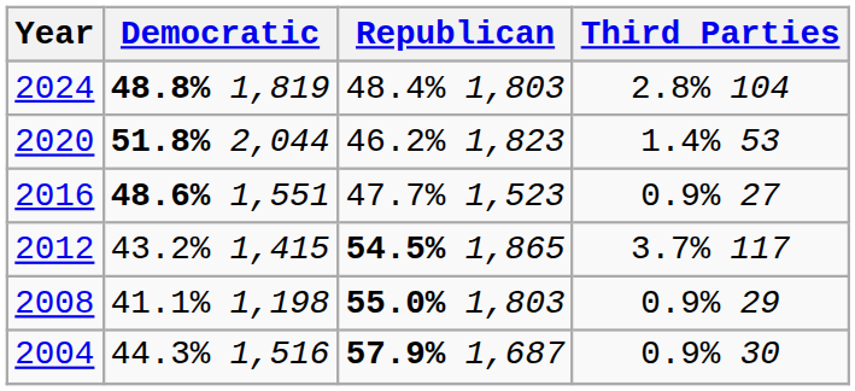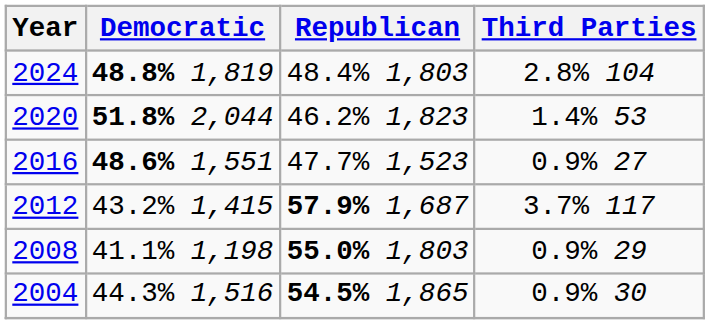2012 | Republican: 54.5% 1,865 -> 57.9% 1,687
2004 | Republican: 57.9% 1,687 -> 54.5% 1,865
